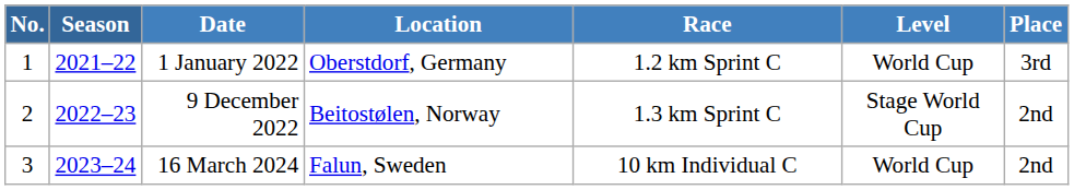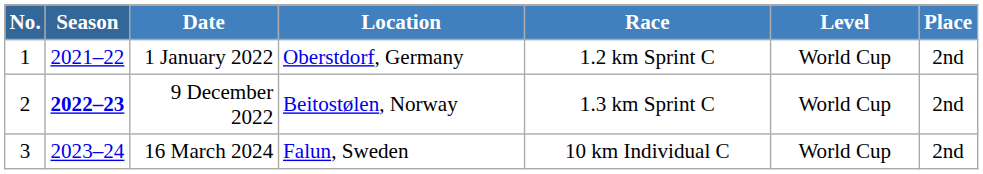1 January 2022 | Place: 3rd -> 2nd
9 December 2022 | Season: normal -> bold
9 December 2022 | Level: Stage World Cup -> World Cup
